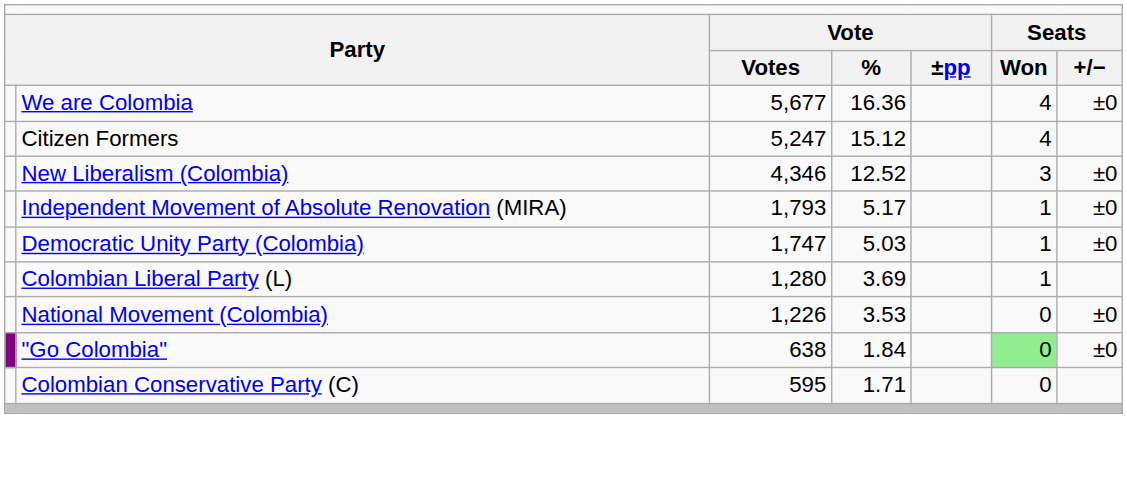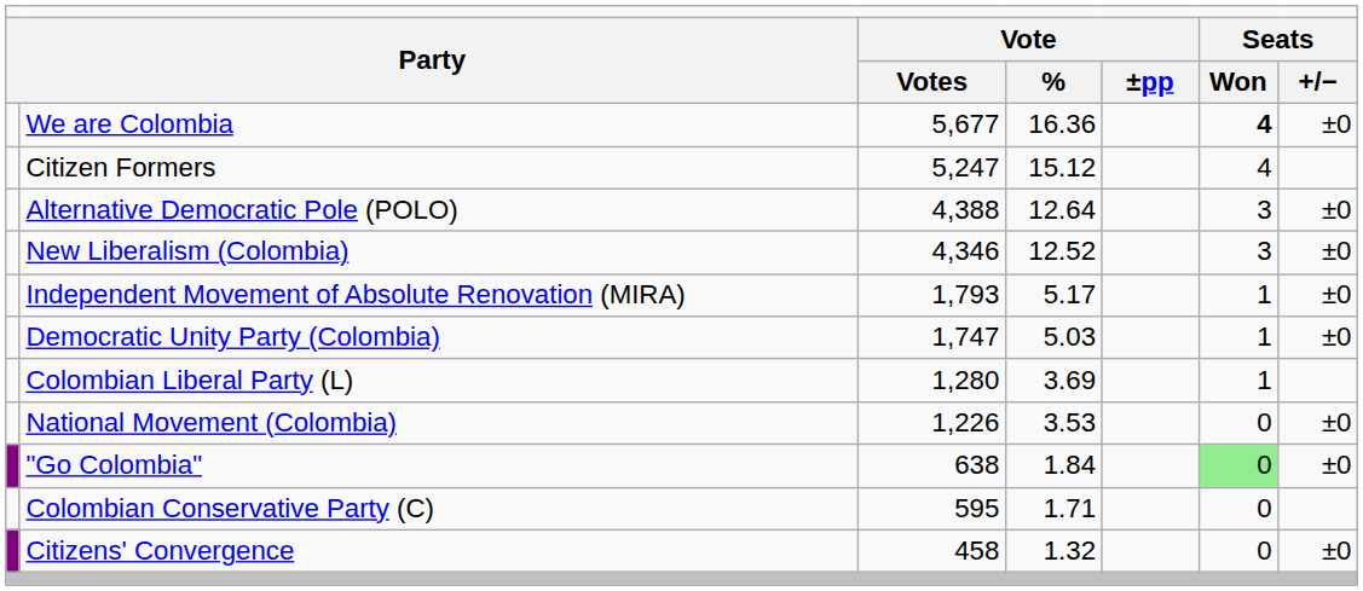We are Colombia | column 6: normal -> bold
+ row: Alternative Democratic Pole (POLO) | 4,388 | 12.64 | 3 | ±0
+ row: Citizens' Convergence | 458 | 1.32 | 0 | ±0
